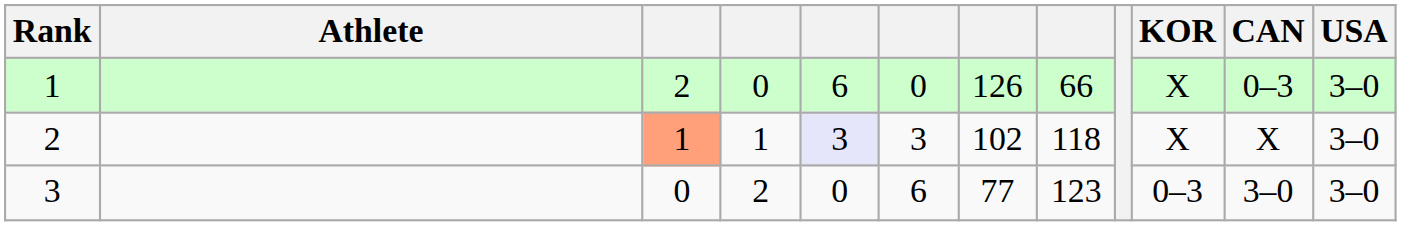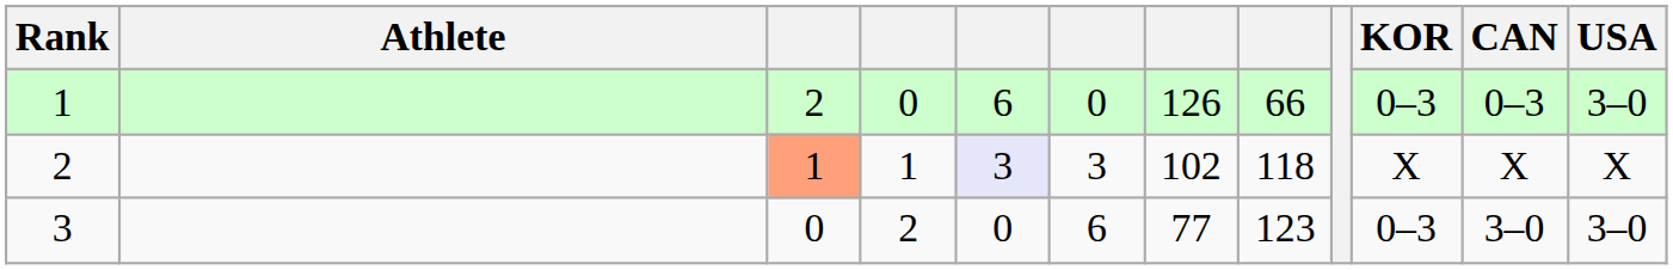row 2 | KOR: X -> 0–3
row 3 | USA: 3–0 -> X
